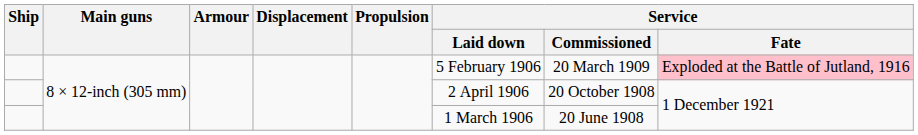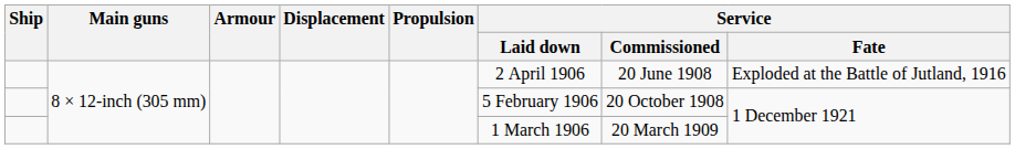row 3 | Service / Laid down: 5 February 1906 -> 2 April 1906
row 3 | Service / Commissioned: 20 March 1909 -> 20 June 1908
row 3 | Service / Fate: pink background -> no background
row 4 | Service / Laid down: 2 April 1906 -> 5 February 1906
row 5 | Service / Commissioned: 20 June 1908 -> 20 March 1909
